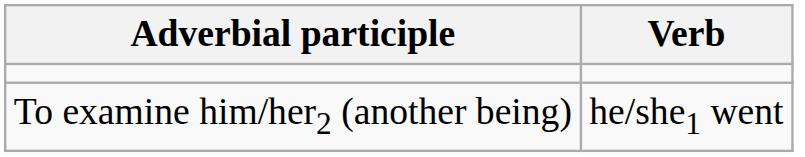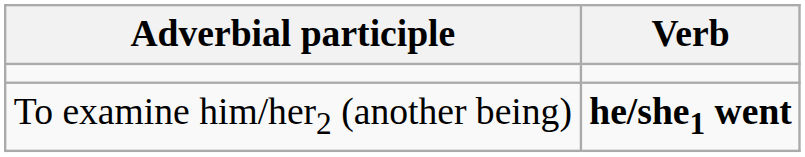To examine him/her2 (another being) | Verb: normal -> bold
